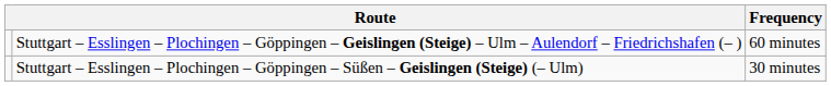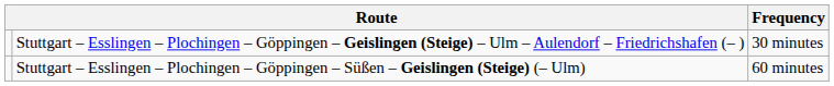row 2 | Frequency: 60 minutes -> 30 minutes
row 3 | Frequency: 30 minutes -> 60 minutes
